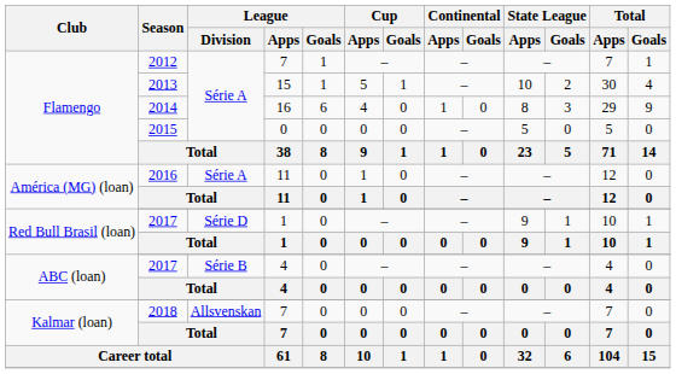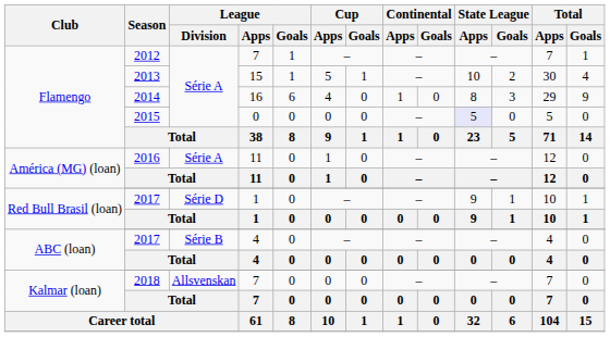2015 | State League / Apps: no background -> lavender background
